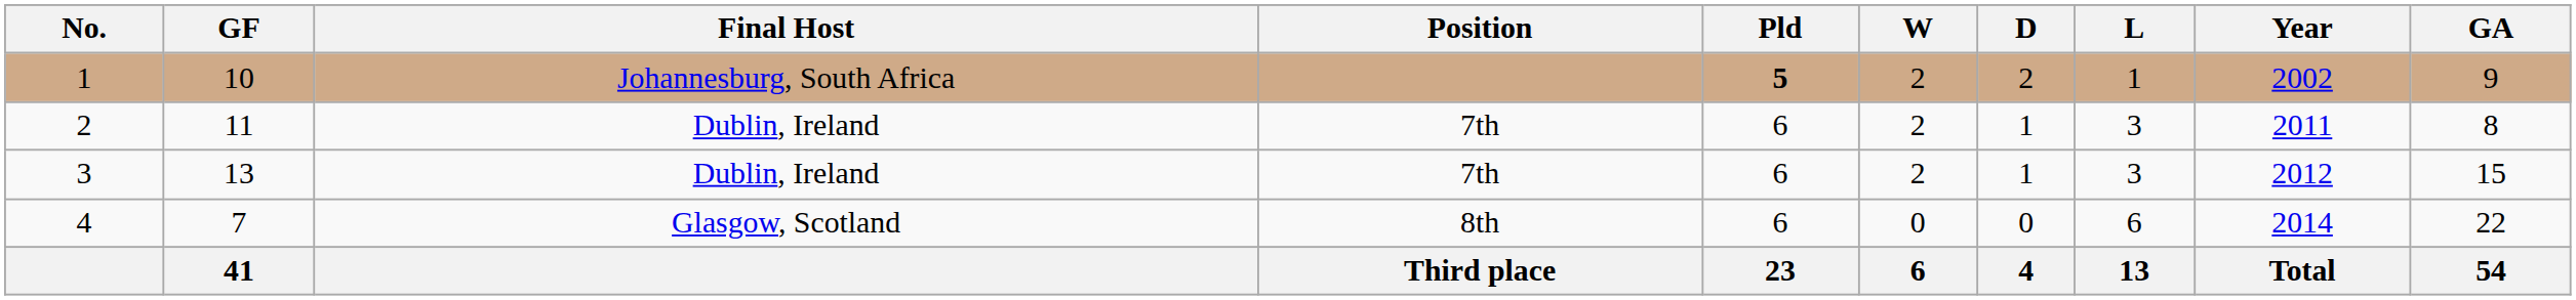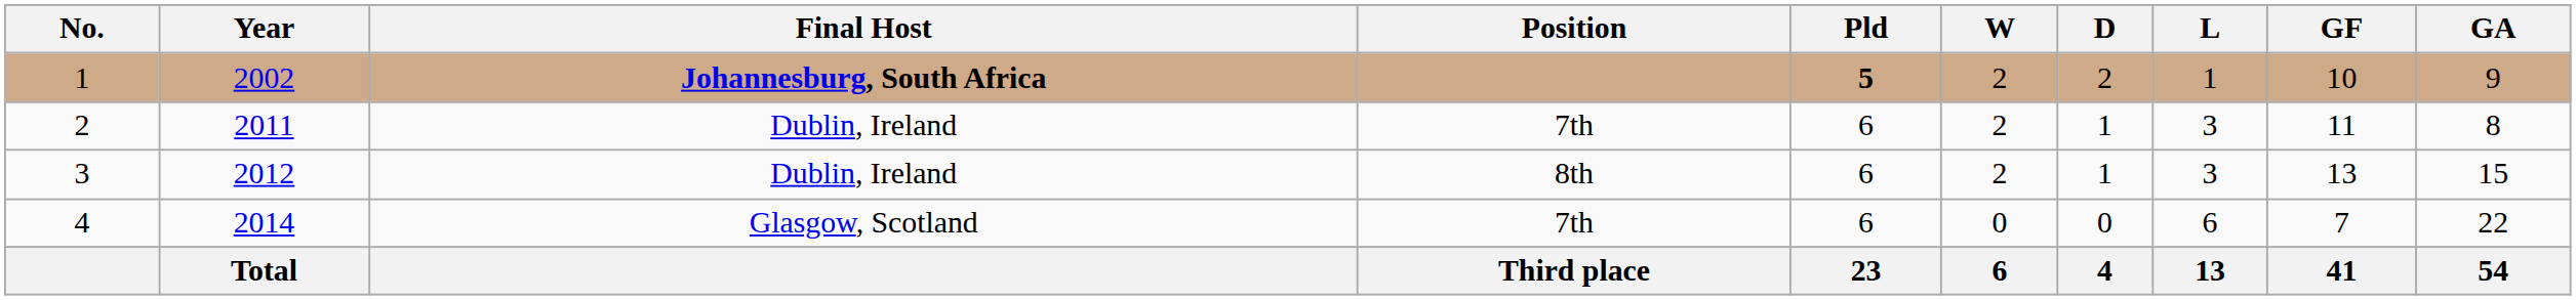columns swapped: Year <-> GF
row 2 | Final Host: normal -> bold
row 4 | Position: 7th -> 8th
row 5 | Position: 8th -> 7th
